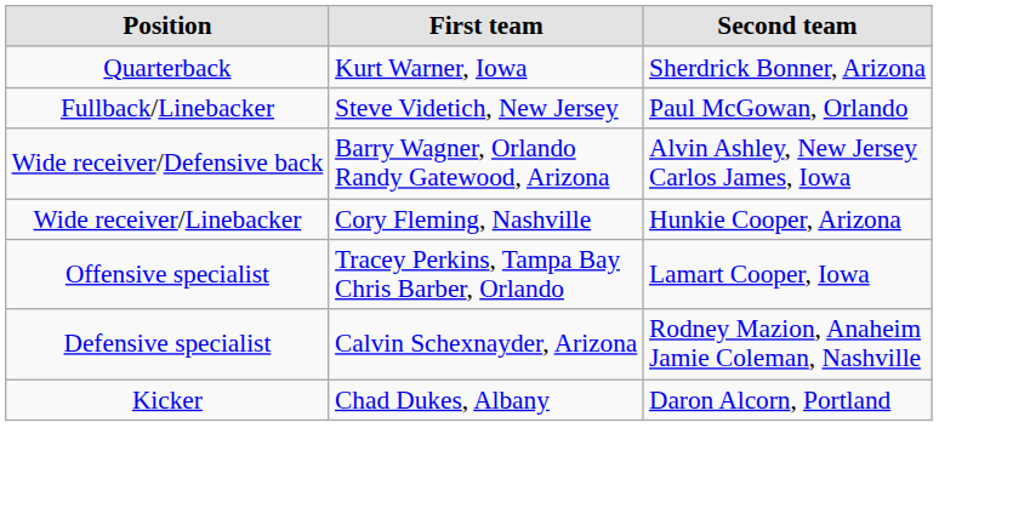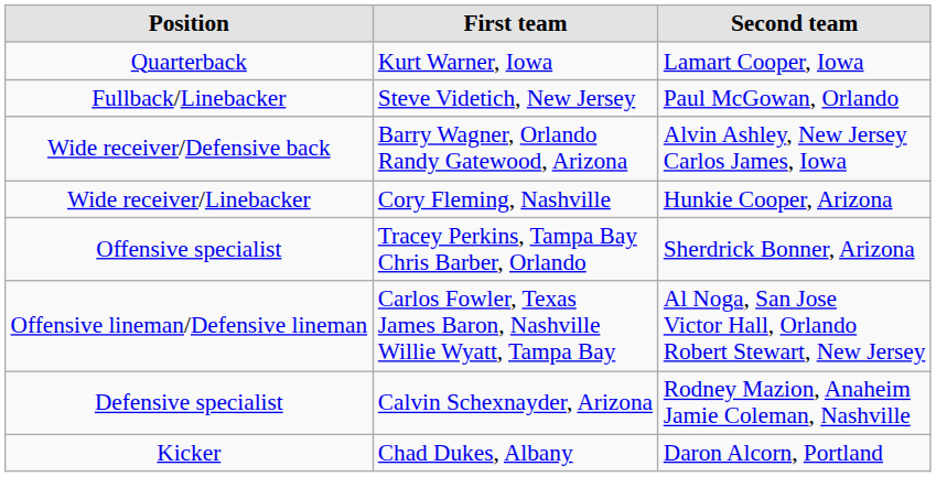Quarterback | Second team: Sherdrick Bonner, Arizona -> Lamart Cooper, Iowa
Offensive specialist | Second team: Lamart Cooper, Iowa -> Sherdrick Bonner, Arizona
+ row: Offensive lineman/Defensive lineman | Carlos Fowler, Texas James Baron, Nashville Willie Wyatt, Tampa Bay | Al Noga, San Jose Victor Hall, Orlando Robert Stewart, New Jersey
